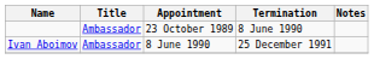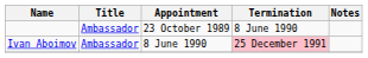Ivan Aboimov | Termination: no background -> pink background
